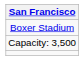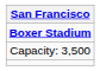row 2 | column 1: normal -> bold
